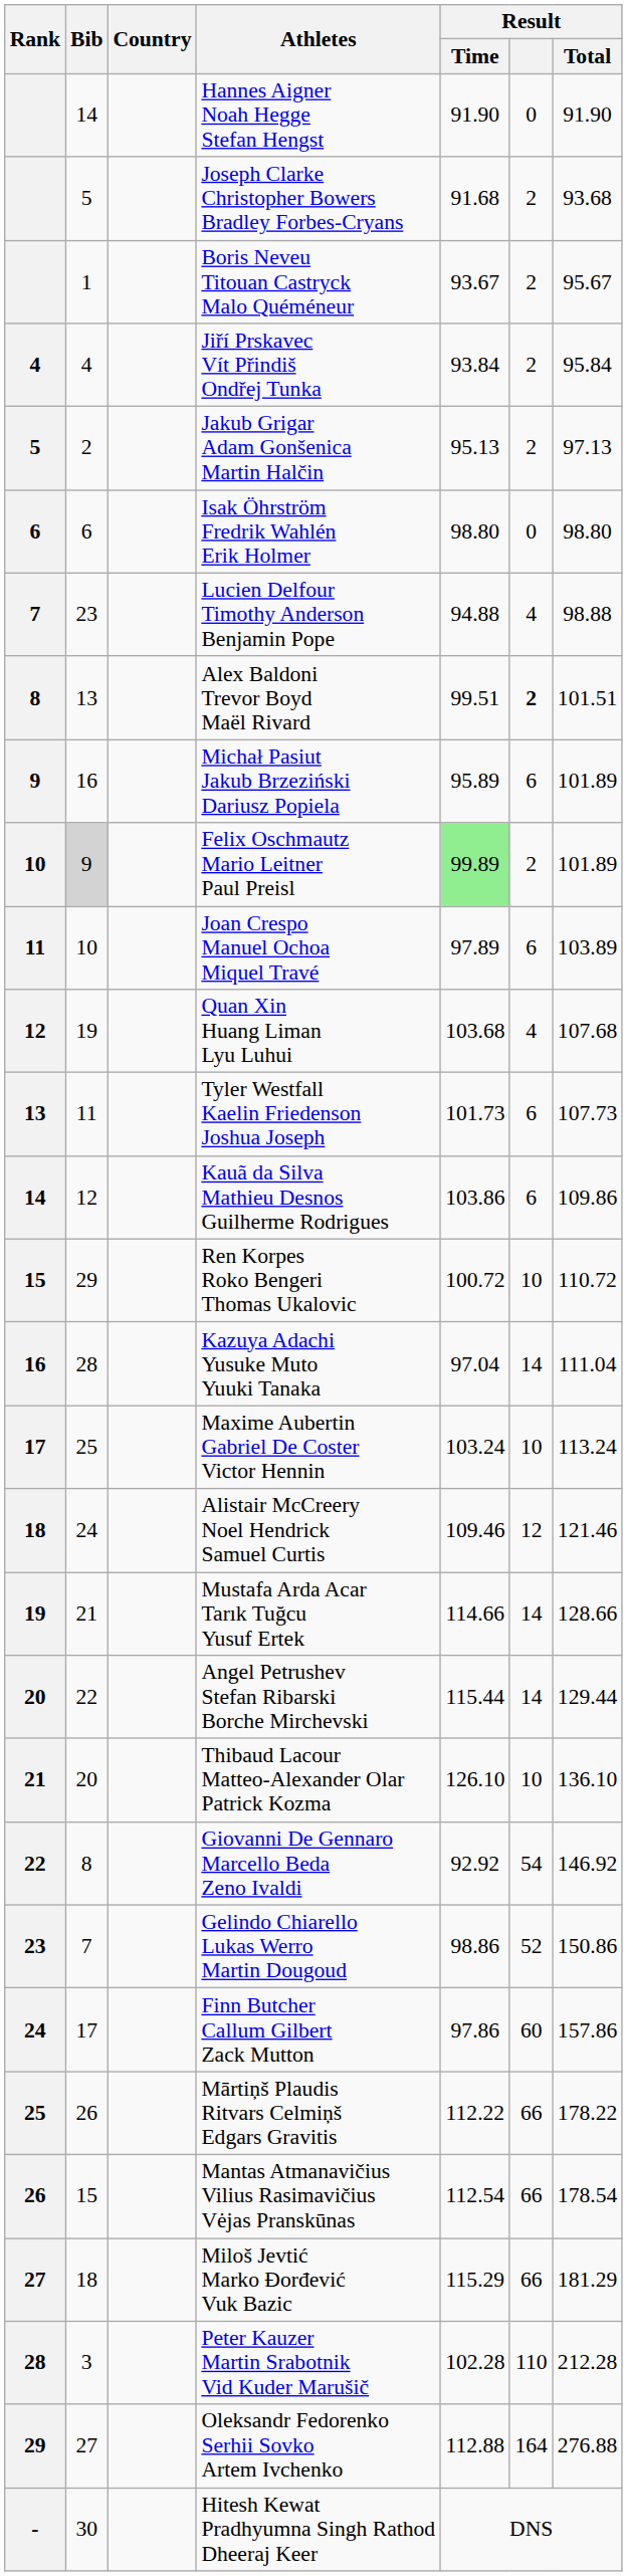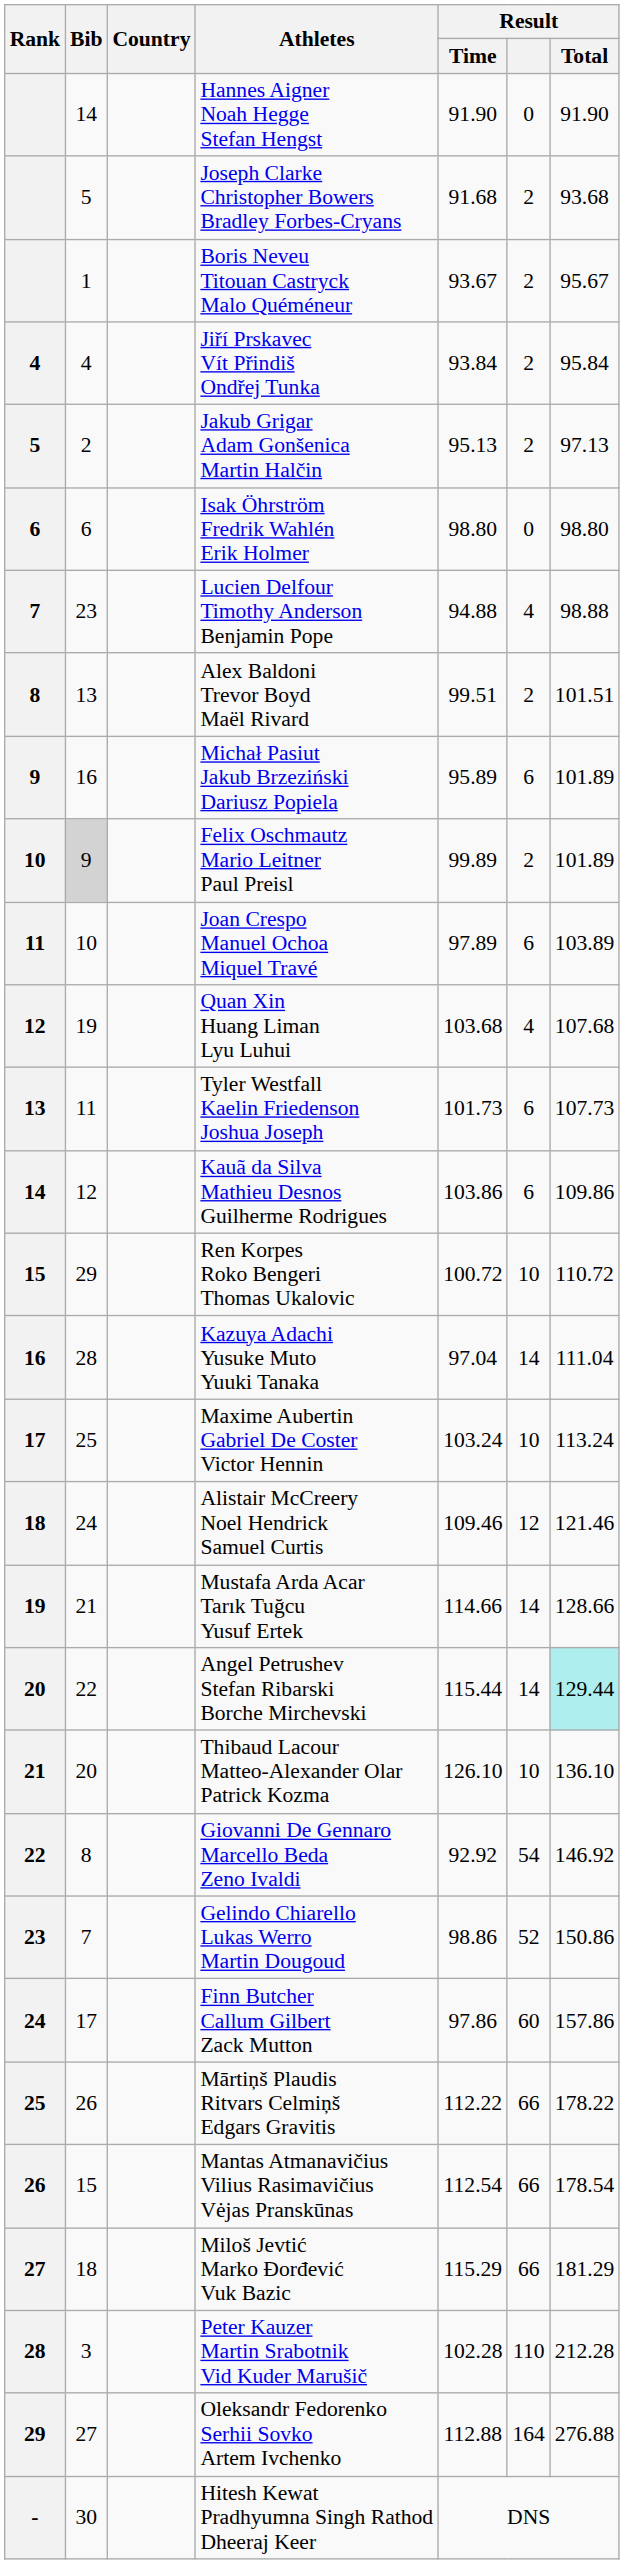Alex Baldoni Trevor Boyd Maël Rivard | Result: bold -> normal
Felix Oschmautz Mario Leitner Paul Preisl | Result / Time: lightgreen background -> no background
Angel Petrushev Stefan Ribarski Borche Mirchevski | Result / Total: no background -> paleturquoise background
